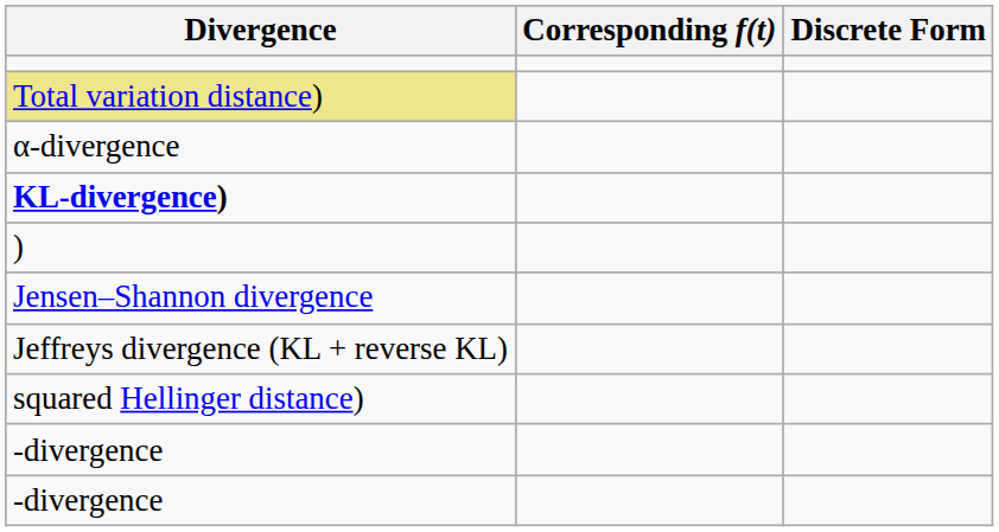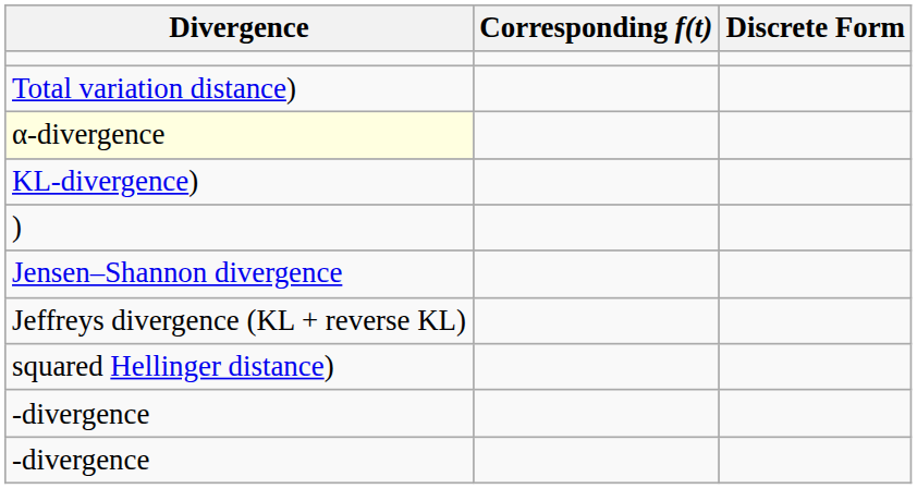Total variation distance) | Divergence: khaki background -> no background
α-divergence | Divergence: no background -> lightyellow background
KL-divergence) | Divergence: bold -> normal
